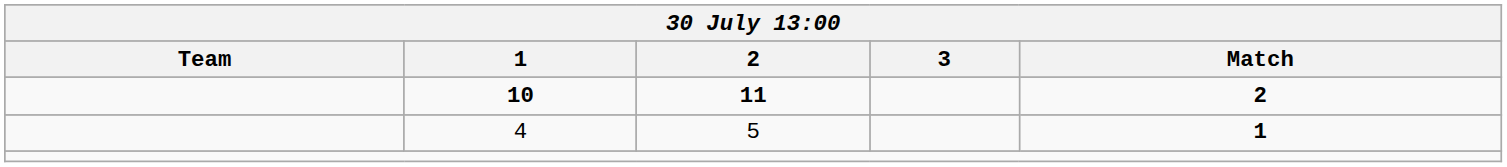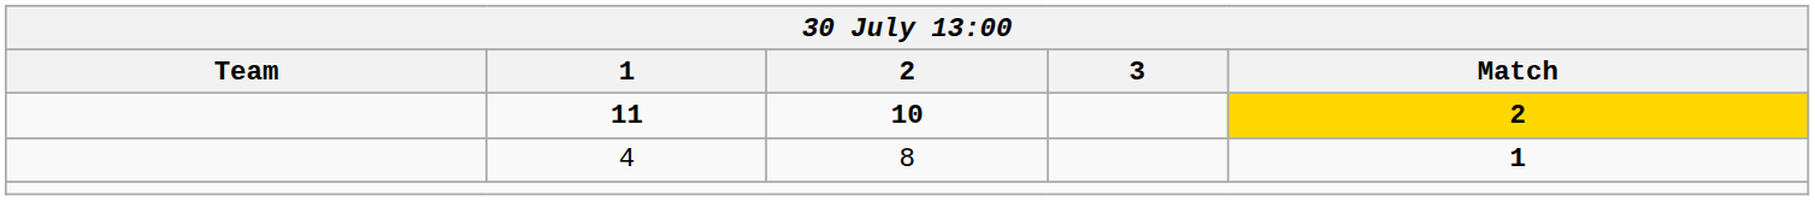row 3 | 1: 10 -> 11
row 3 | 2: 11 -> 10
row 3 | Match: no background -> gold background
row 4 | 2: 5 -> 8
